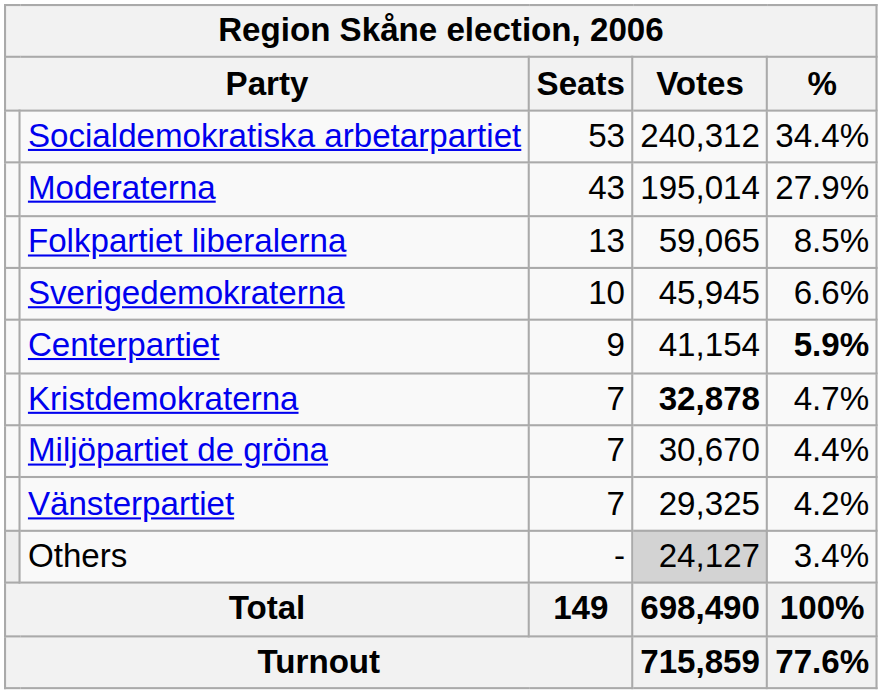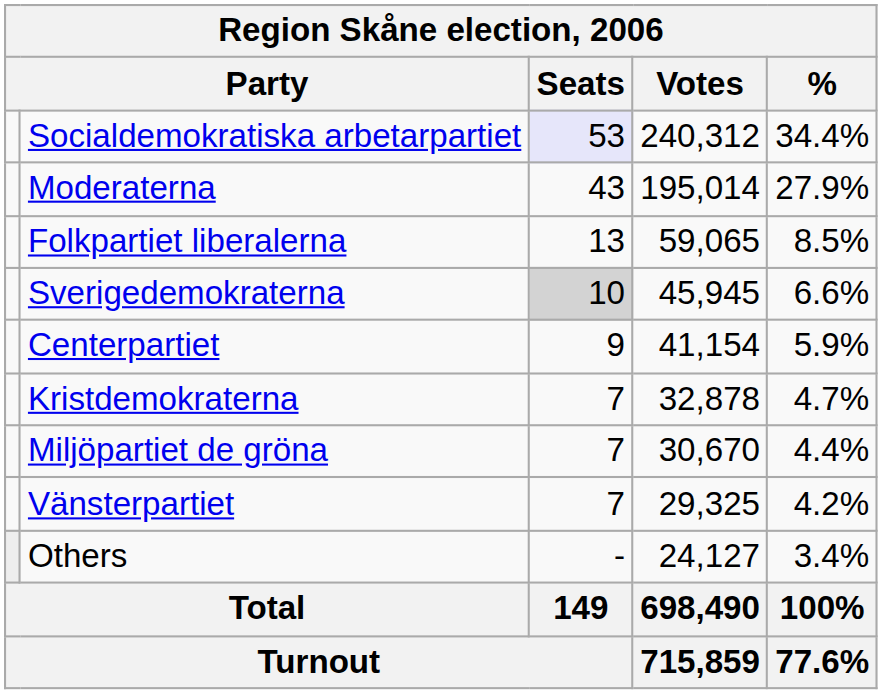Socialdemokratiska arbetarpartiet | Seats: no background -> lavender background
Sverigedemokraterna | Seats: no background -> lightgrey background
Centerpartiet | %: bold -> normal
Kristdemokraterna | Votes: bold -> normal
Others | Votes: lightgrey background -> no background
